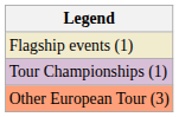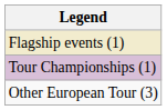row 4 | column 1: lightsalmon background -> no background
